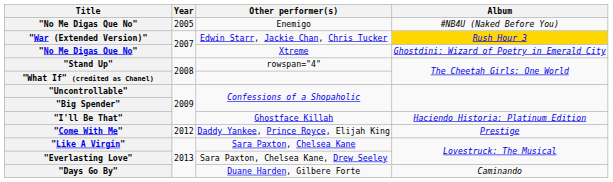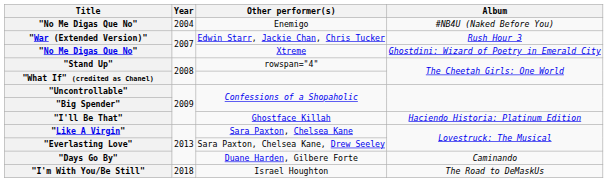"No Me Digas Que No" / Enemigo | Year: 2005 -> 2004
"War (Extended Version)" | Album: gold background -> no background
- row: "Come With Me" | 2012 | Daddy Yankee, Prince Royce, Elijah King | Prestige
+ row: "I'm With You/Be Still" | 2018 | Israel Houghton | The Road to DeMaskUs
